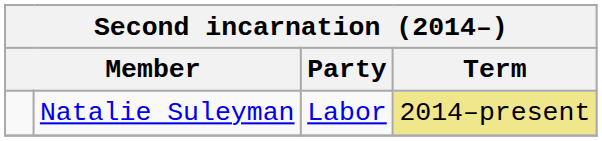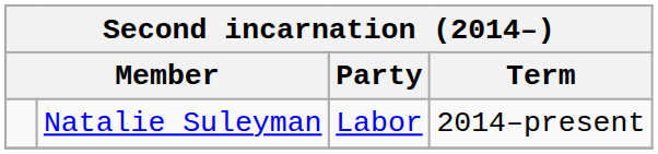Natalie Suleyman | Term: khaki background -> no background
